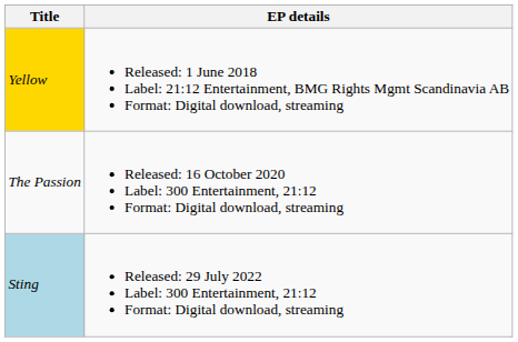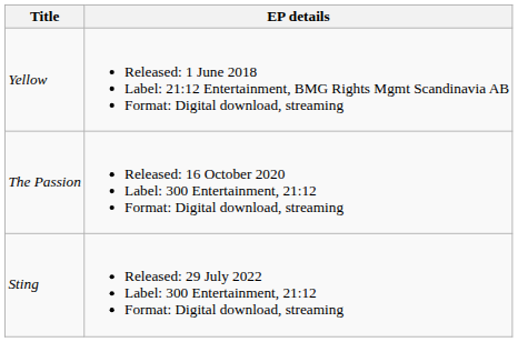Yellow | Title: gold background -> no background
Sting | Title: lightblue background -> no background
